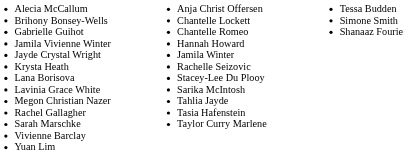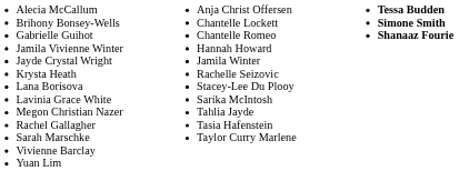row 1 | column 3: normal -> bold
